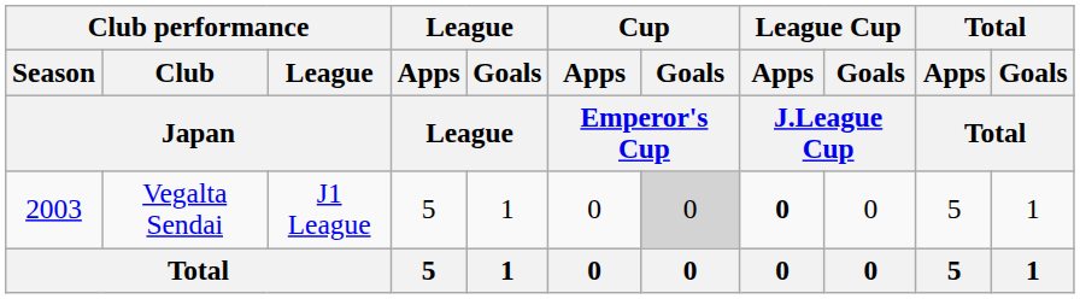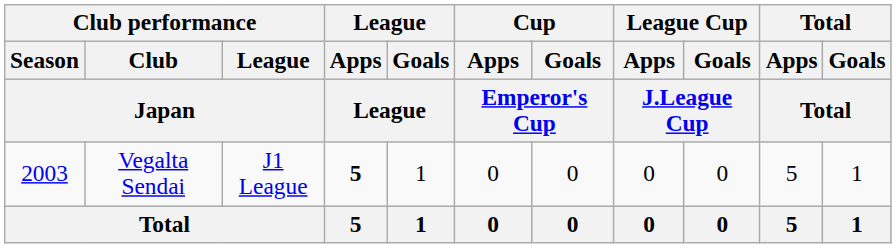Vegalta Sendai | League / Apps / League: normal -> bold
Vegalta Sendai | Cup / Goals / Emperor's Cup: lightgrey background -> no background
Vegalta Sendai | League Cup / Apps / J.League Cup: bold -> normal
